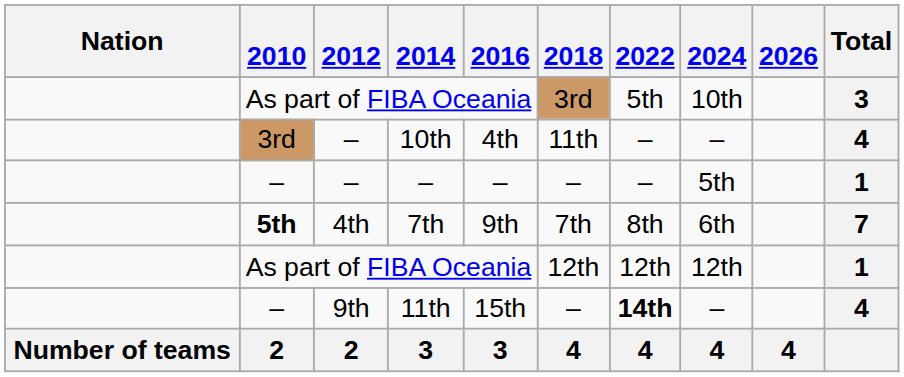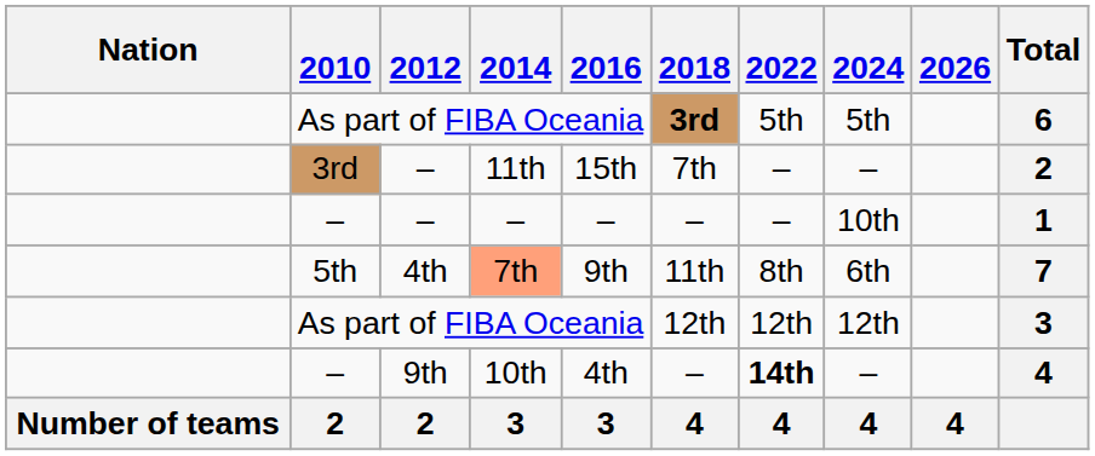row 2 | 2018: normal -> bold
row 2 | 2024: 10th -> 5th
row 2 | Total: 3 -> 6
row 3 | 2014: 10th -> 11th
row 3 | 2016: 4th -> 15th
row 3 | 2018: 11th -> 7th
row 3 | Total: 4 -> 2
row 4 | 2024: 5th -> 10th
row 5 | 2010: bold -> normal
row 5 | 2014: no background -> lightsalmon background
row 5 | 2018: 7th -> 11th
row 6 | Total: 1 -> 3
row 7 | 2014: 11th -> 10th
row 7 | 2016: 15th -> 4th
